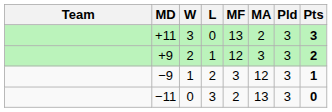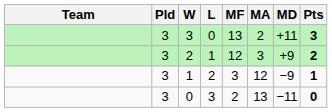columns swapped: Pld <-> MD
